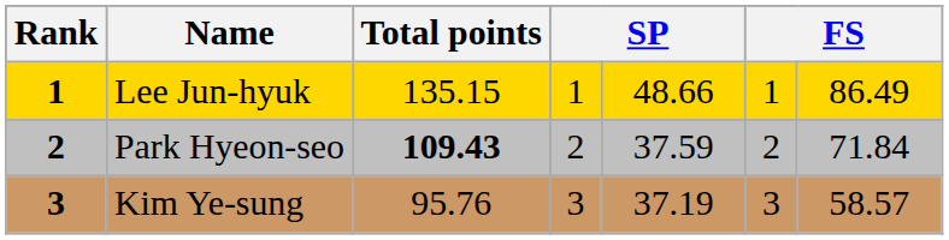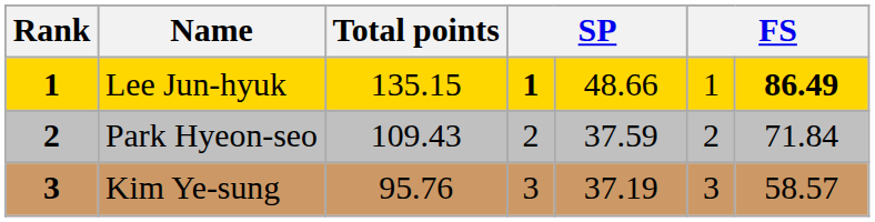Lee Jun-hyuk | column 4: normal -> bold
Lee Jun-hyuk | column 7: normal -> bold
Park Hyeon-seo | Total points: bold -> normal
